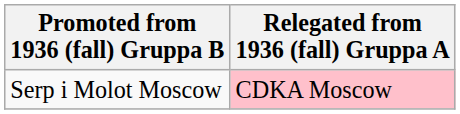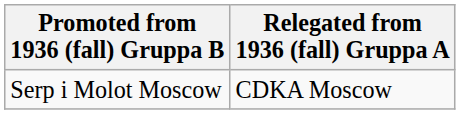Serp i Molot Moscow | Relegated from 1936 (fall) Gruppa A: pink background -> no background
